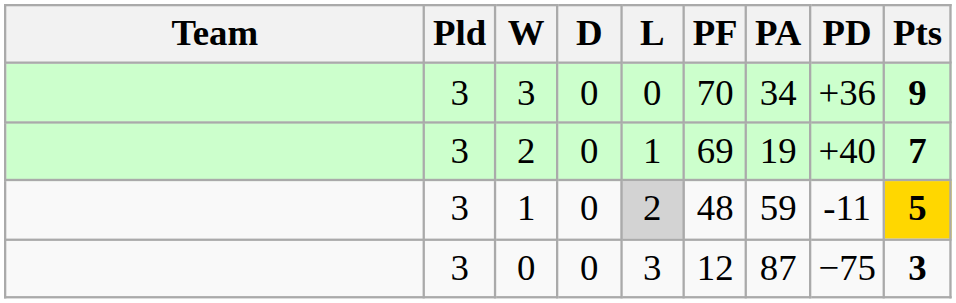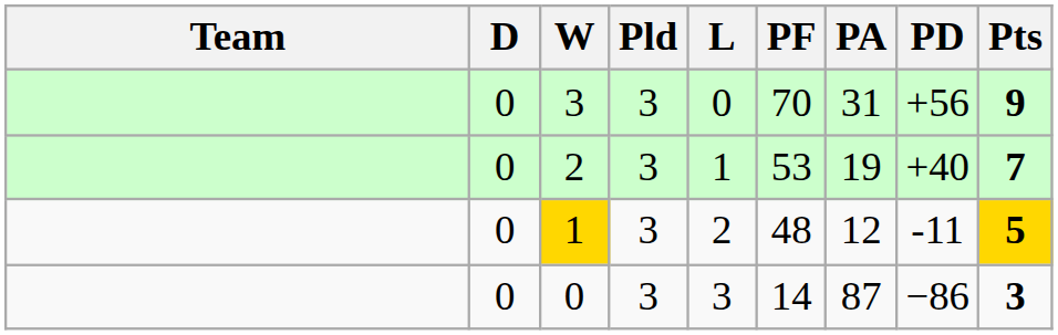columns swapped: Pld <-> D
row 2 | PA: 34 -> 31
row 2 | PD: +36 -> +56
row 3 | PF: 69 -> 53
row 4 | W: no background -> gold background
row 4 | L: lightgrey background -> no background
row 4 | PA: 59 -> 12
row 5 | PF: 12 -> 14
row 5 | PD: −75 -> −86
